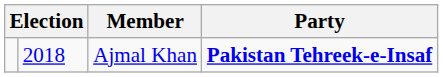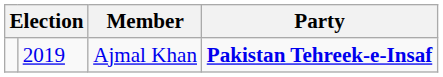Ajmal Khan | column 2: 2018 -> 2019
